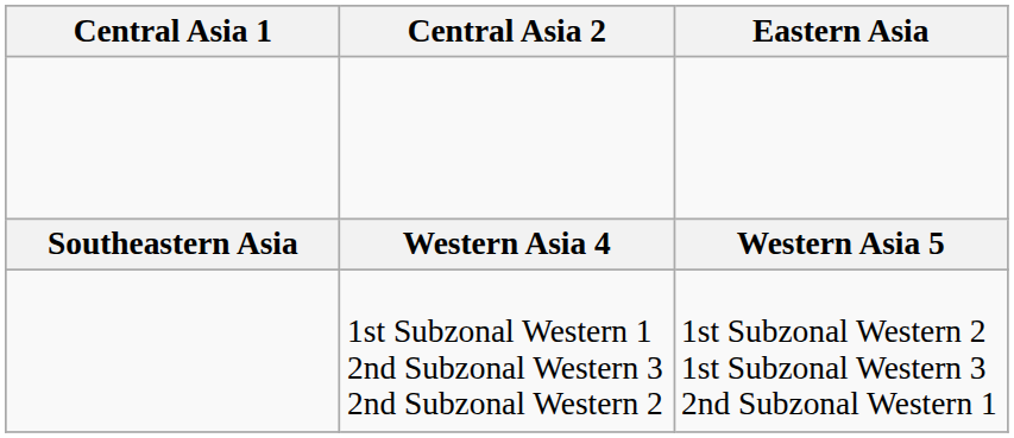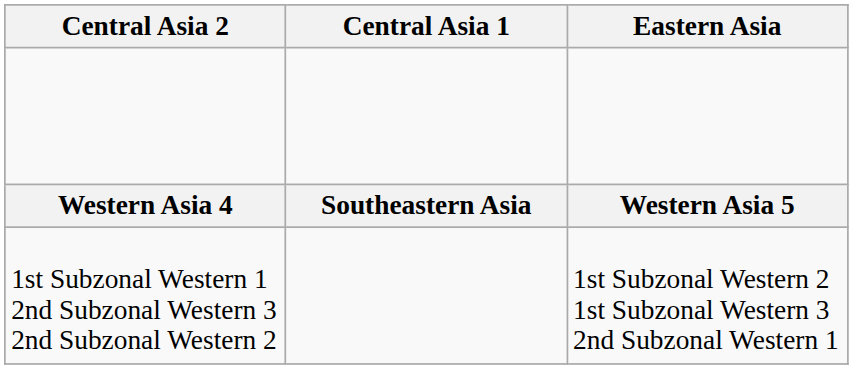columns swapped: Central Asia 1 <-> Central Asia 2
